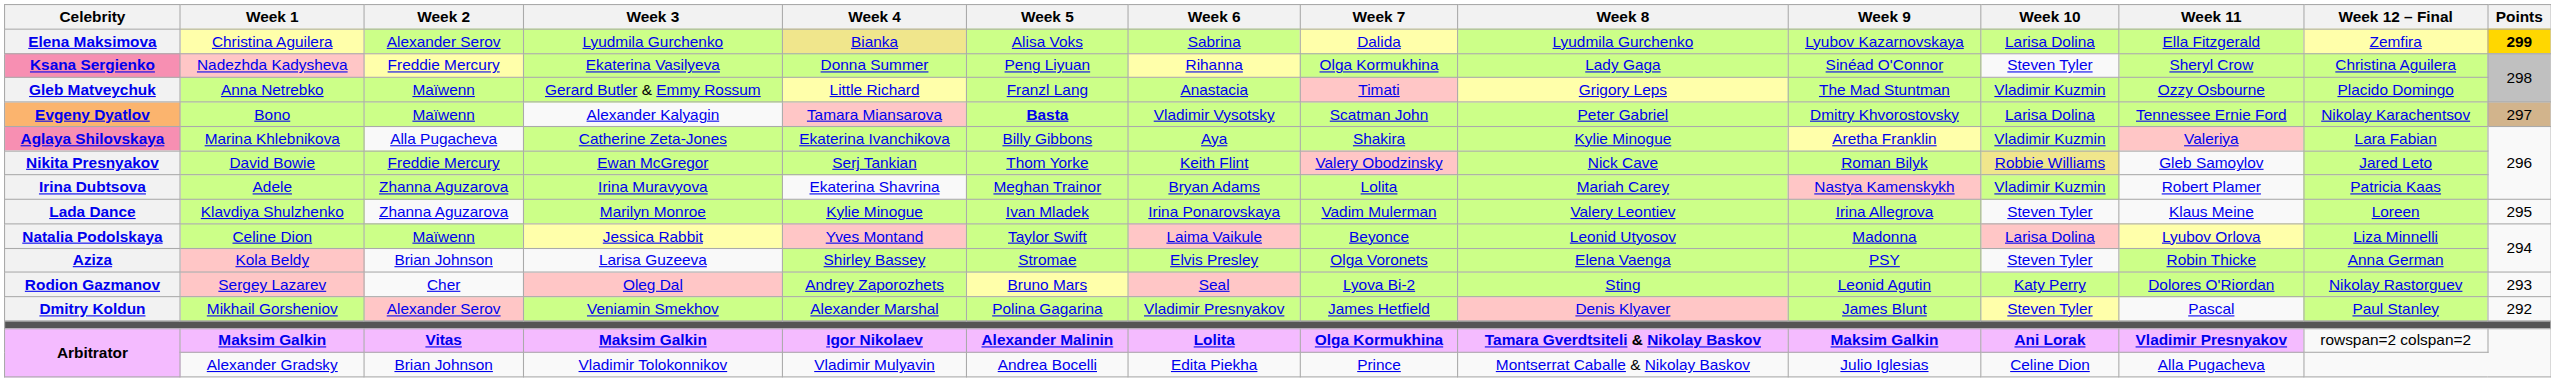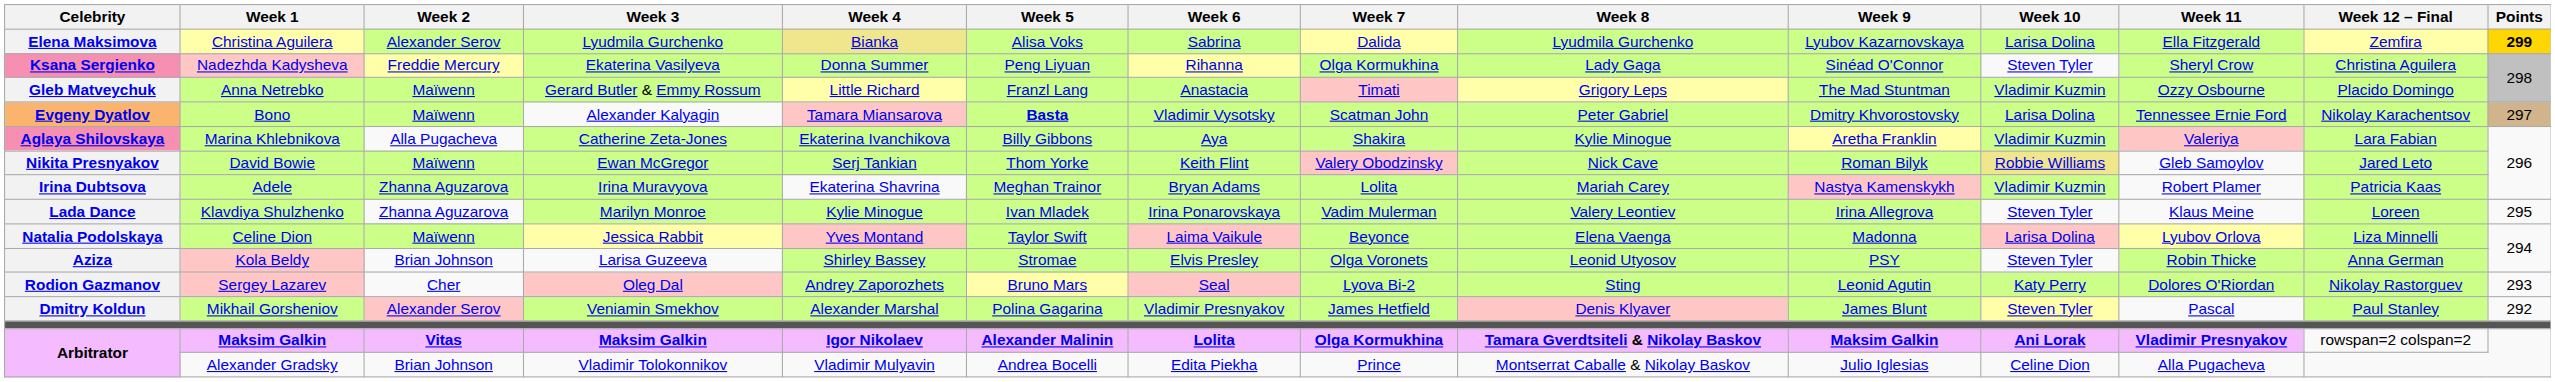Nikita Presnyakov | Week 2: Freddie Mercury -> Maïwenn
Natalia Podolskaya | Week 8: Leonid Utyosov -> Elena Vaenga
Aziza | Week 8: Elena Vaenga -> Leonid Utyosov
